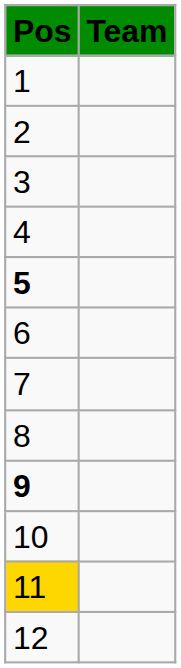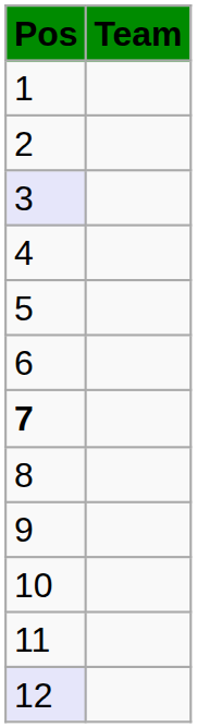3 | Pos: no background -> lavender background
5 | Pos: bold -> normal
7 | Pos: normal -> bold
9 | Pos: bold -> normal
11 | Pos: gold background -> no background
12 | Pos: no background -> lavender background
